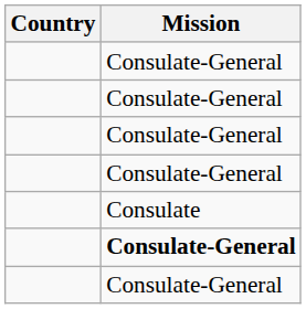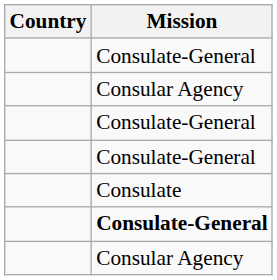row 3 | Mission: Consulate-General -> Consular Agency
row 8 | Mission: Consulate-General -> Consular Agency
